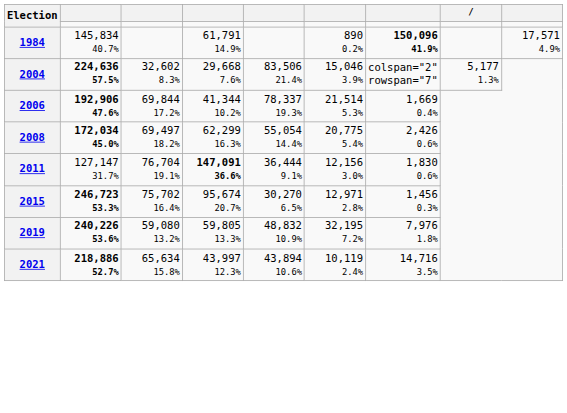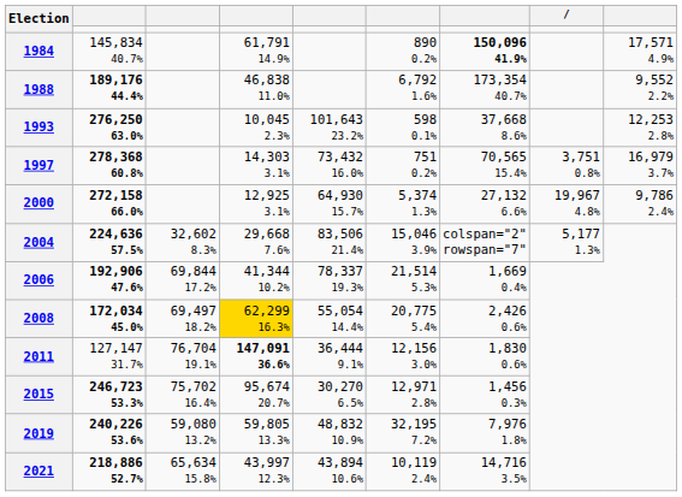+ row: 1988 | 189,176 44.4% | 46,838 11.0% | 6,792 1.6% | 173,354 40.7% | 9,552 2.2%
+ row: 1993 | 276,250 63.0% | 10,045 2.3% | 101,643 23.2% | 598 0.1% | 37,668 8.6% | 12,253 2.8%
+ row: 1997 | 278,368 60.8% | 14,303 3.1% | 73,432 16.0% | 751 0.2% | 70,565 15.4% | 3,751 0.8% | 16,979 3.7%
+ row: 2000 | 272,158 66.0% | 12,925 3.1% | 64,930 15.7% | 5,374 1.3% | 27,132 6.6% | 19,967 4.8% | 9,786 2.4%
2008 | column 4: no background -> gold background
